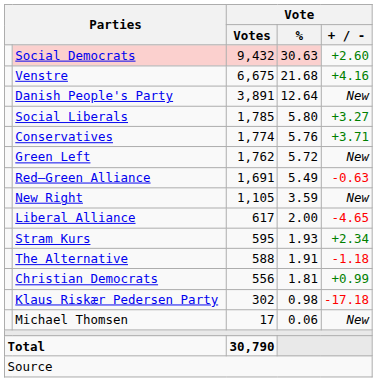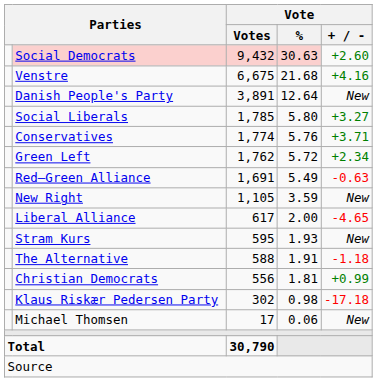Green Left | Vote / + / -: New -> +2.34
Stram Kurs | Vote / + / -: +2.34 -> New
